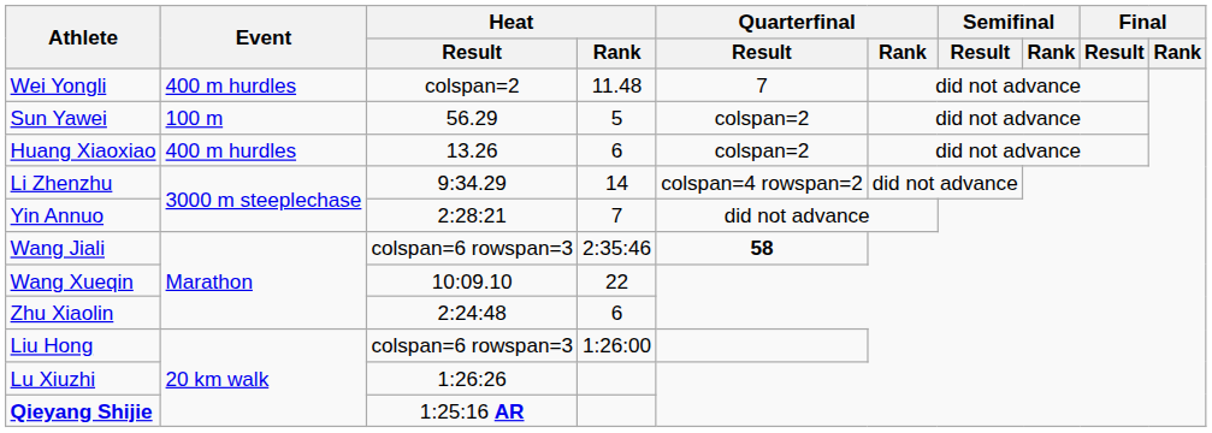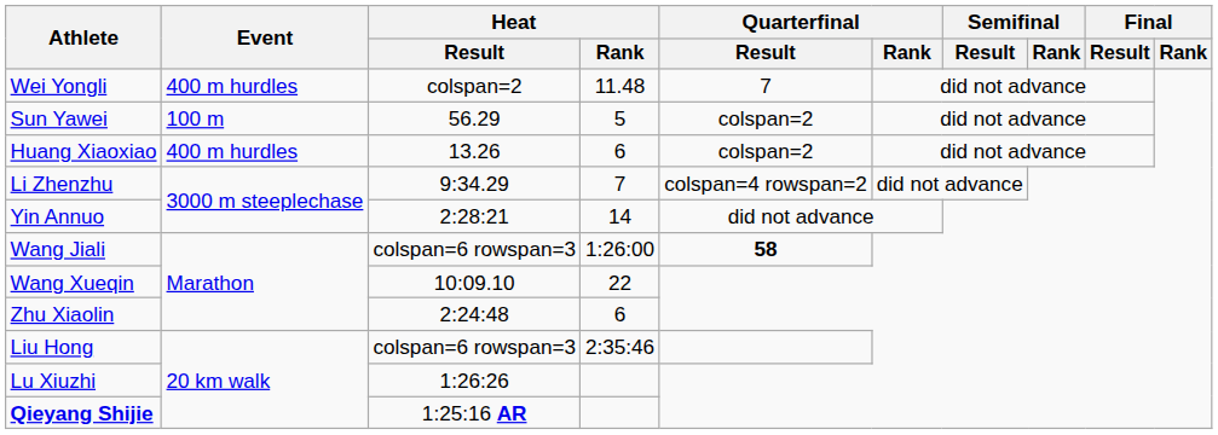Li Zhenzhu | Heat / Rank: 14 -> 7
Yin Annuo | Heat / Rank: 7 -> 14
Wang Jiali | Heat / Rank: 2:35:46 -> 1:26:00
Liu Hong | Heat / Rank: 1:26:00 -> 2:35:46
